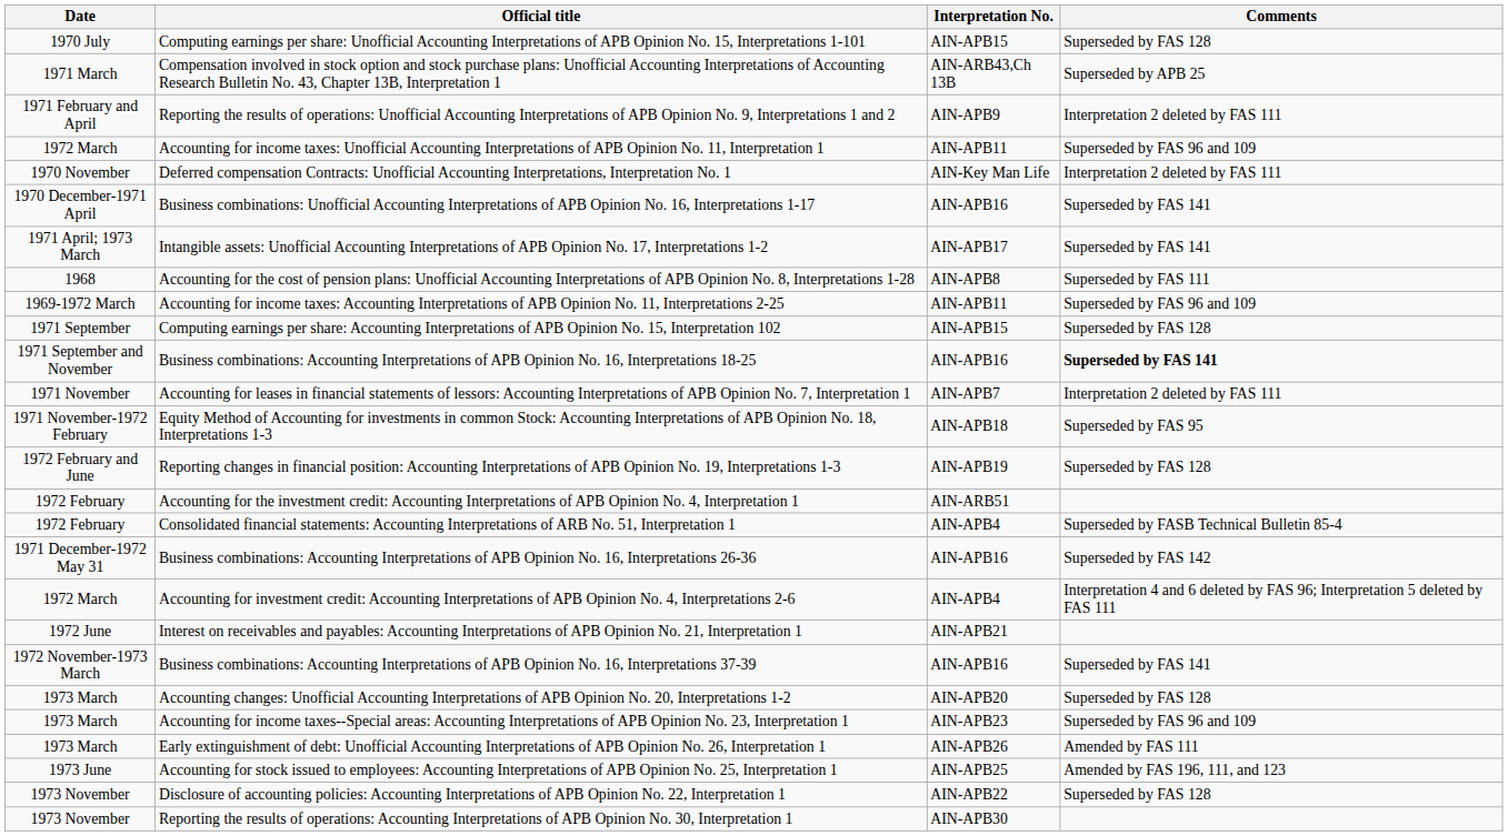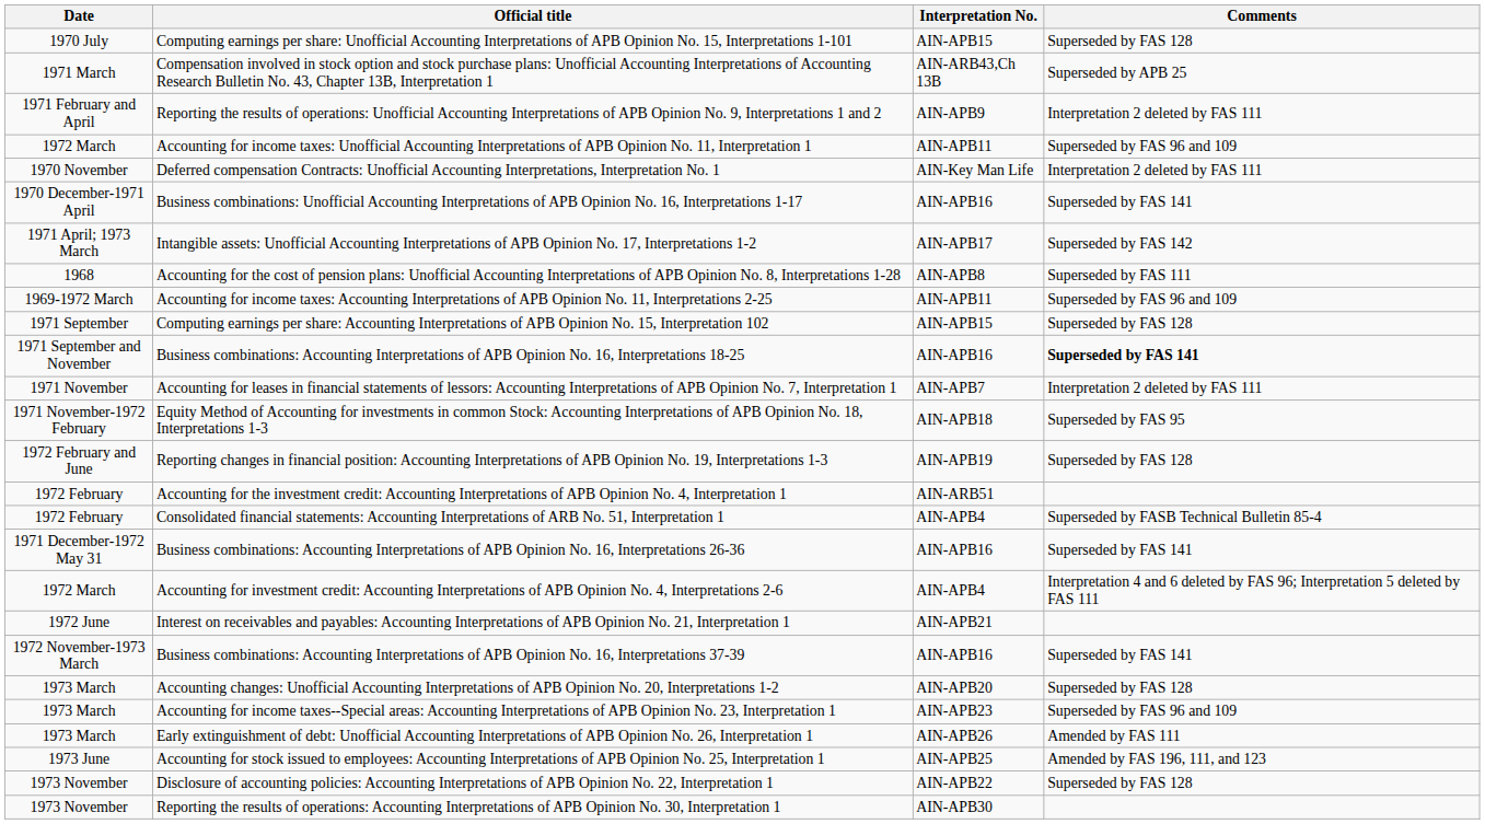row 8 | Comments: Superseded by FAS 141 -> Superseded by FAS 142
row 18 | Comments: Superseded by FAS 142 -> Superseded by FAS 141
